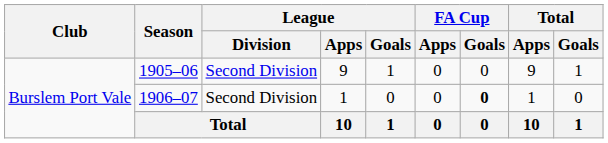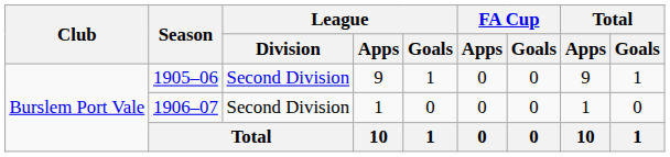1906–07 | FA Cup / Goals: bold -> normal
